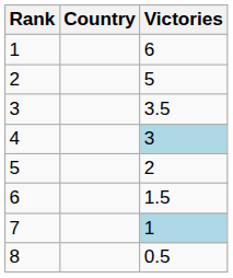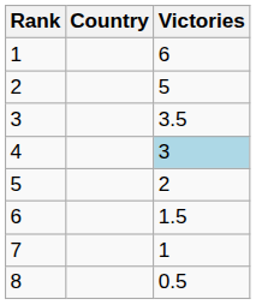7 | Victories: lightblue background -> no background
